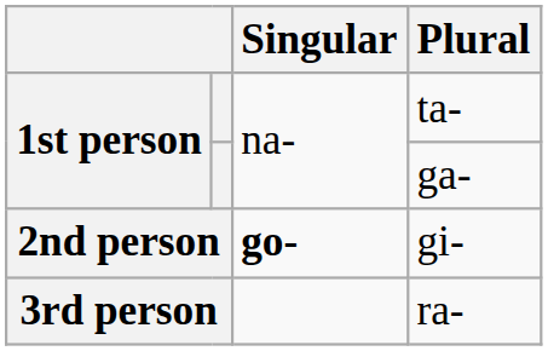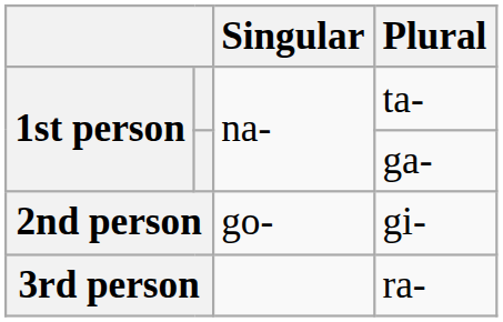gi- | Singular: bold -> normal
